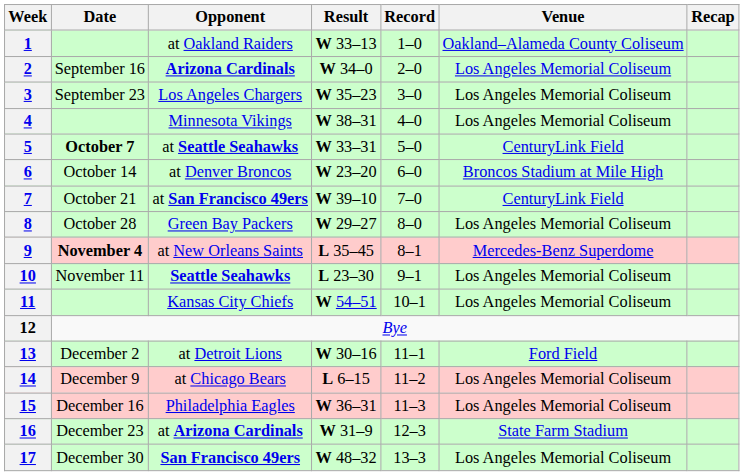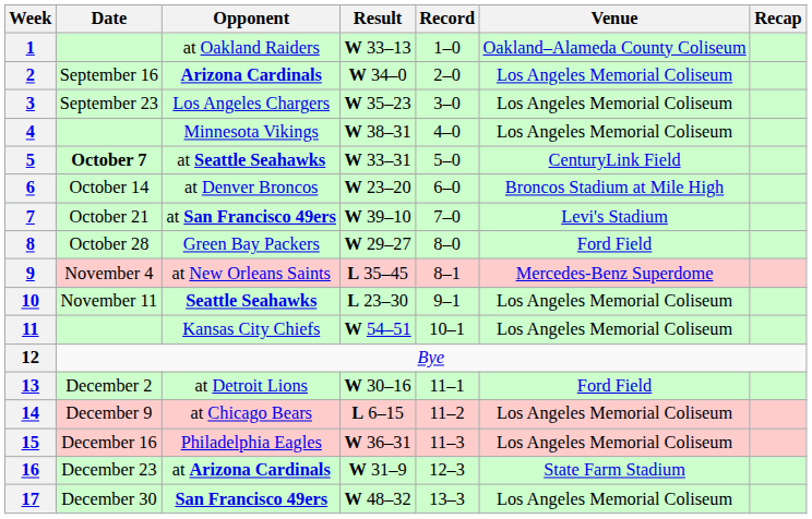7 | Venue: CenturyLink Field -> Levi's Stadium
8 | Venue: Los Angeles Memorial Coliseum -> Ford Field
9 | Date: bold -> normal
